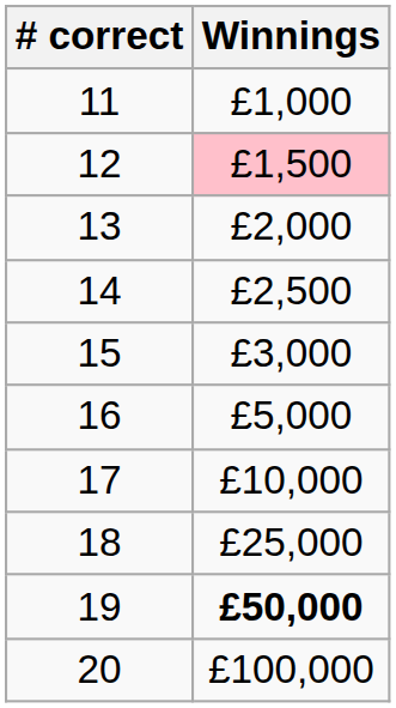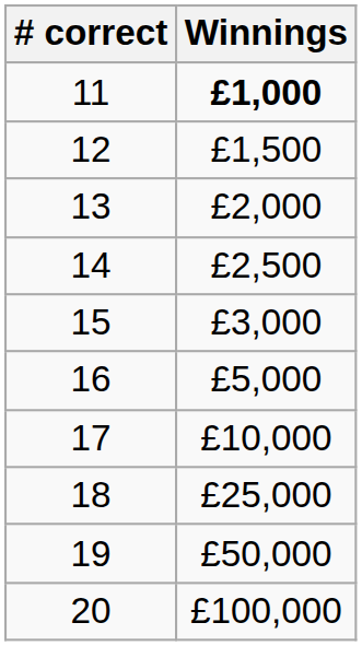11 | Winnings: normal -> bold
12 | Winnings: pink background -> no background
19 | Winnings: bold -> normal
